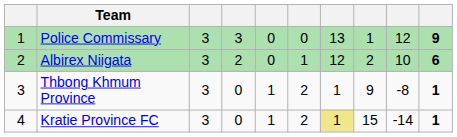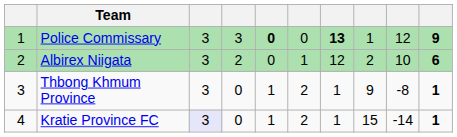Police Commissary | column 5: normal -> bold
Police Commissary | column 7: normal -> bold
Kratie Province FC | column 3: no background -> lavender background
Kratie Province FC | column 7: khaki background -> no background
